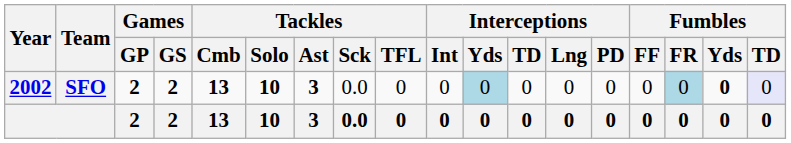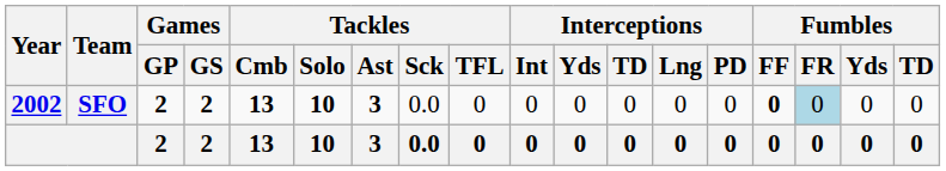SFO | Interceptions / Yds: lightblue background -> no background
SFO | Fumbles / FF: normal -> bold
SFO | Fumbles / Yds: bold -> normal
SFO | Fumbles / TD: lavender background -> no background
